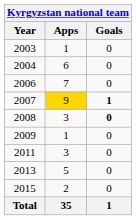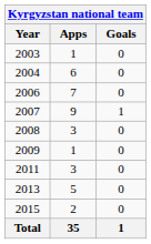2007 | Apps: gold background -> no background
2007 | Goals: bold -> normal
2008 | Goals: bold -> normal
